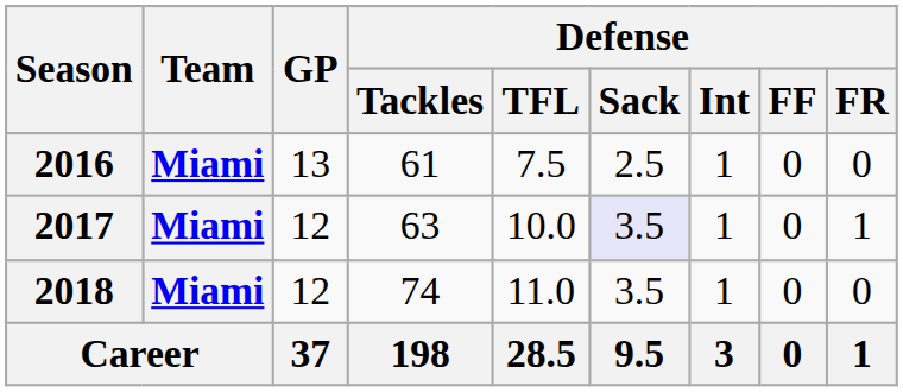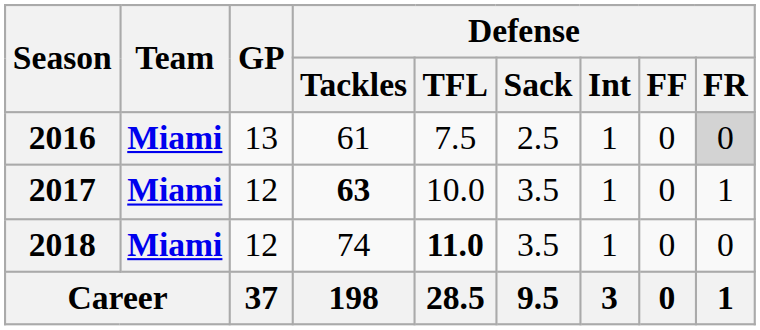2016 | Defense / FR: no background -> lightgrey background
2017 | Defense / Tackles: normal -> bold
2017 | Defense / Sack: lavender background -> no background
2018 | Defense / TFL: normal -> bold
